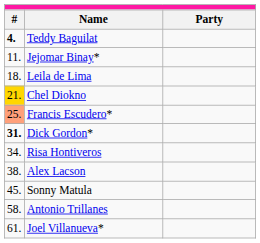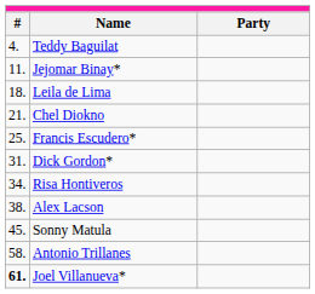Teddy Baguilat | column 1: bold -> normal
Chel Diokno | column 1: gold background -> no background
Francis Escudero* | column 1: lightsalmon background -> no background
Dick Gordon* | column 1: bold -> normal
Joel Villanueva* | column 1: normal -> bold
